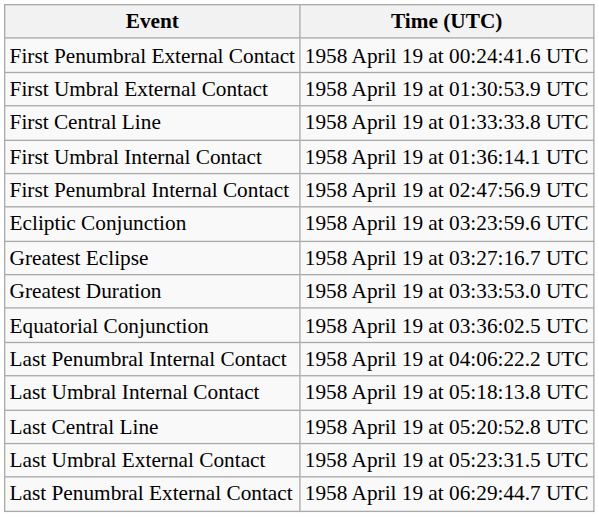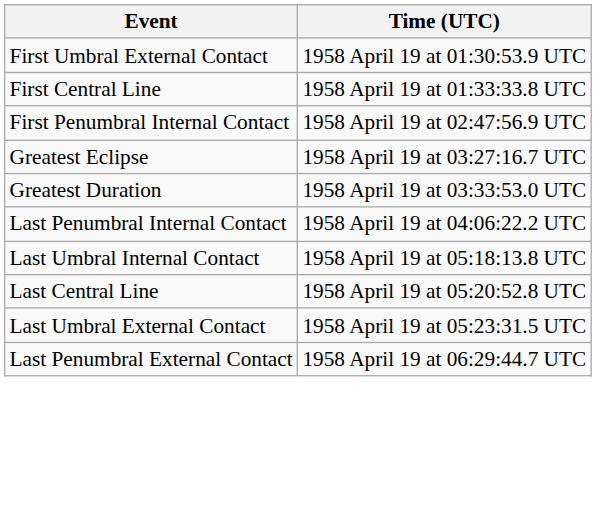- row: First Penumbral External Contact | 1958 April 19 at 00:24:41.6 UTC
- row: First Umbral Internal Contact | 1958 April 19 at 01:36:14.1 UTC
- row: Ecliptic Conjunction | 1958 April 19 at 03:23:59.6 UTC
- row: Equatorial Conjunction | 1958 April 19 at 03:36:02.5 UTC
